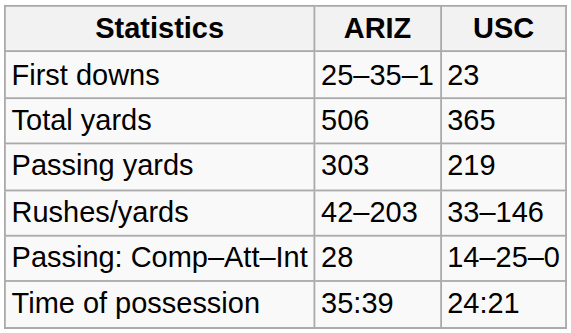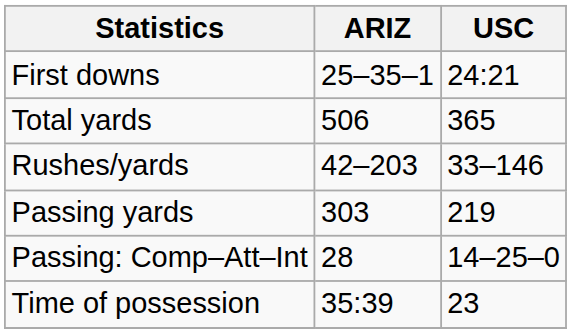First downs | USC: 23 -> 24:21
rows swapped: Rushes/yards <-> Passing yards
Time of possession | USC: 24:21 -> 23
